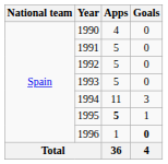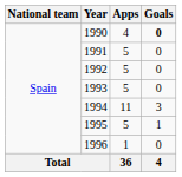1990 | Goals: normal -> bold
1995 | Apps: bold -> normal
1996 | Goals: bold -> normal
